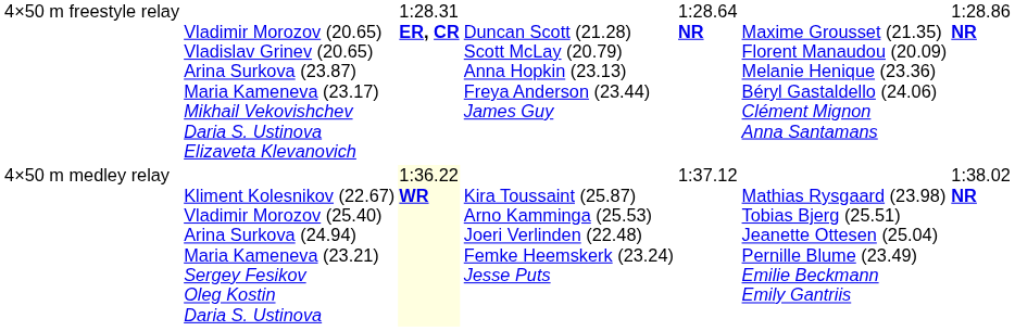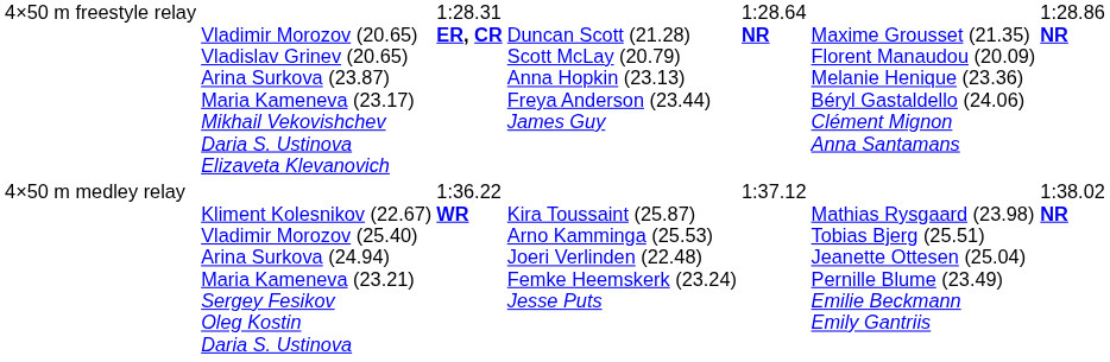4×50 m medley relay | column 3: lightyellow background -> no background
